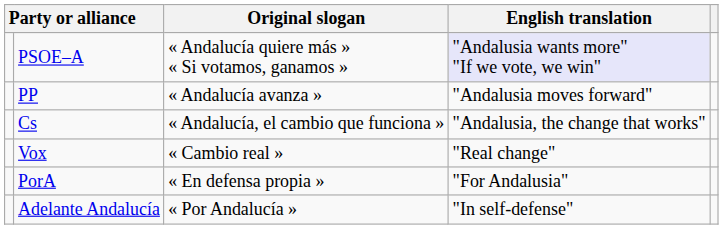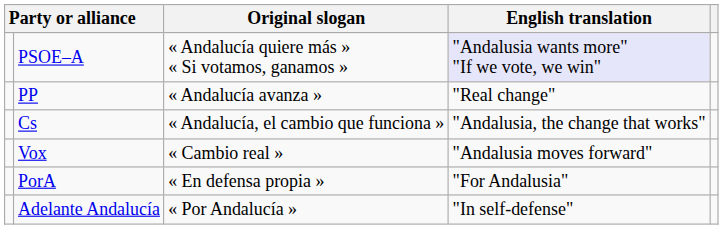PP | English translation: "Andalusia moves forward" -> "Real change"
Vox | English translation: "Real change" -> "Andalusia moves forward"
